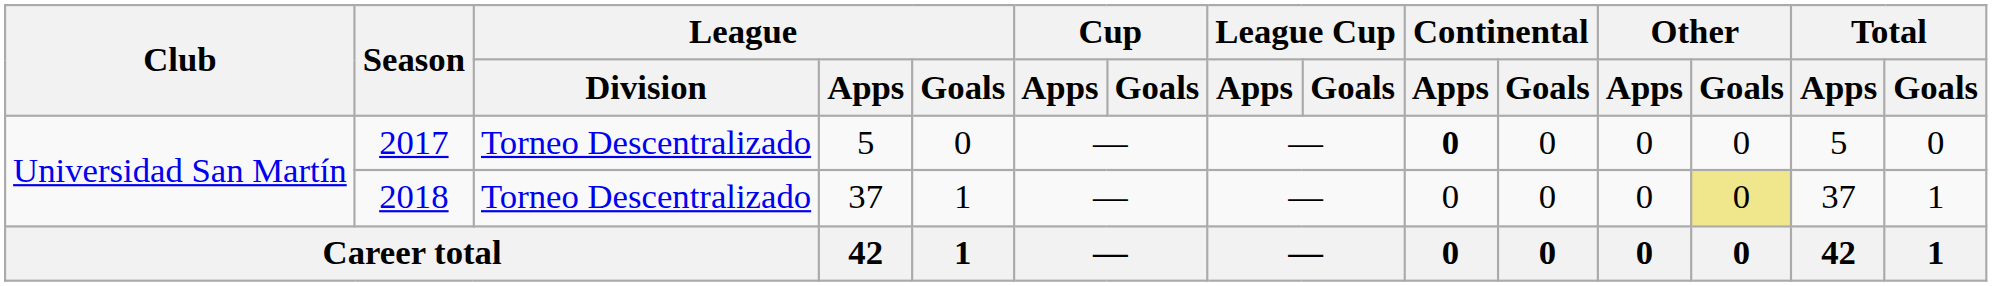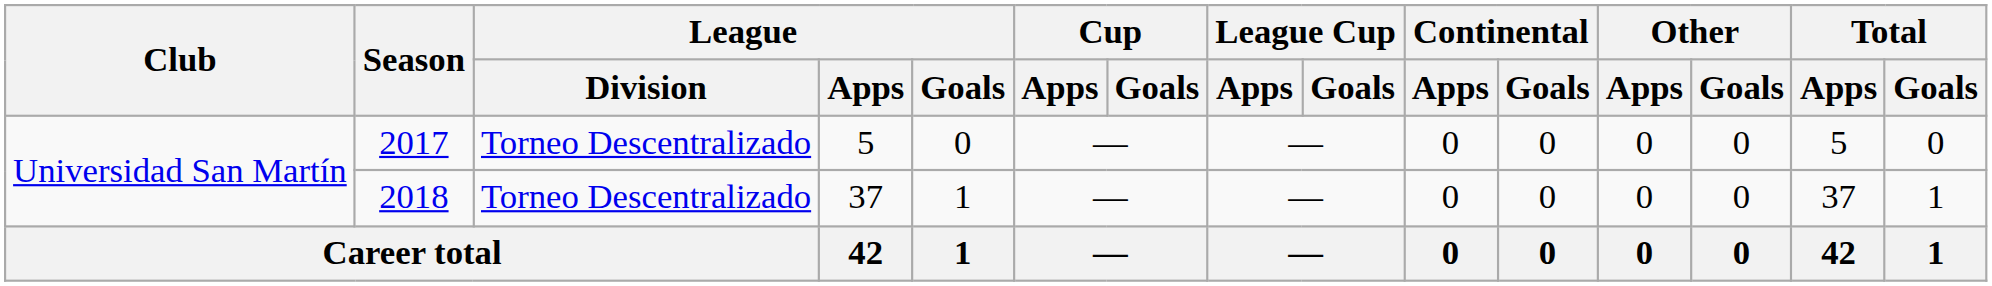2017 | Continental / Apps: bold -> normal
2018 | Other / Goals: khaki background -> no background
